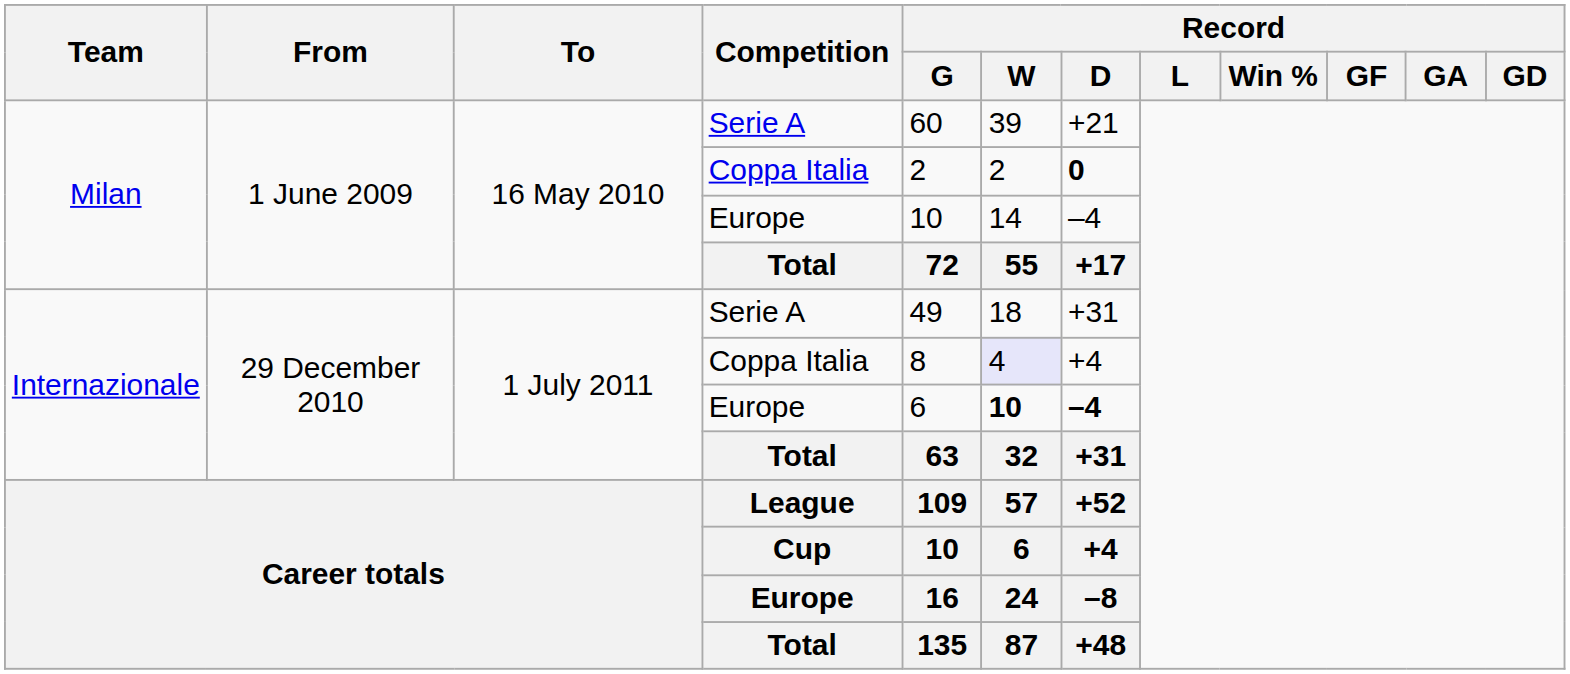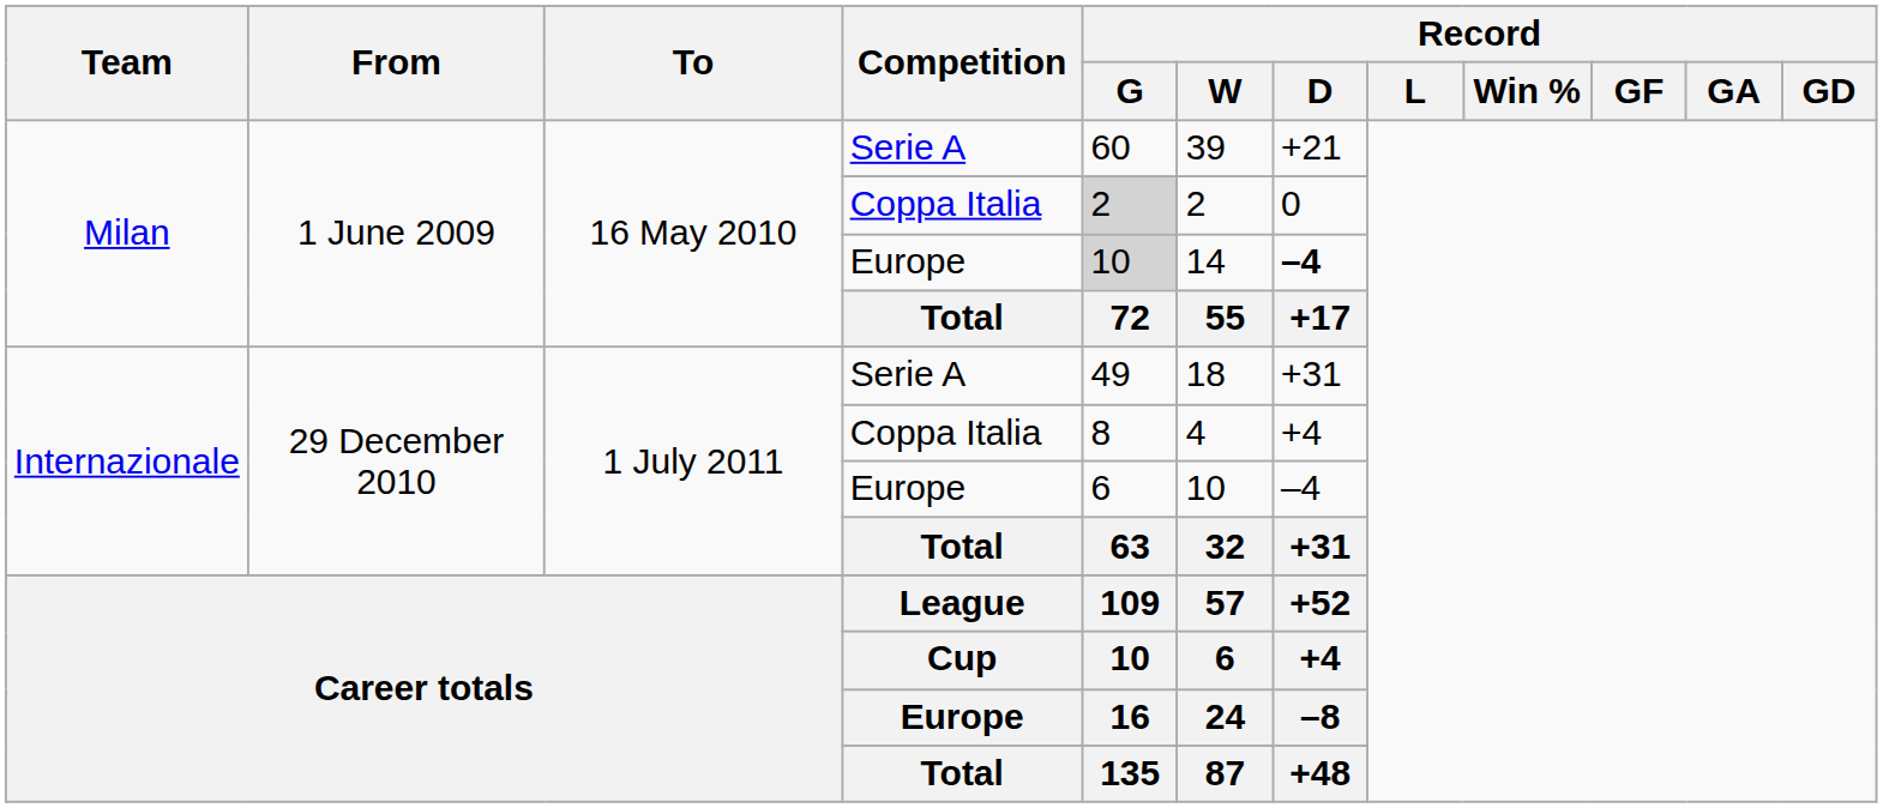Milan / Coppa Italia | Record / G: no background -> lightgrey background
Milan / Coppa Italia | Record / D: bold -> normal
Milan / Europe | Record / G: no background -> lightgrey background
Milan / Europe | Record / D: normal -> bold
Internazionale / Coppa Italia | Record / W: lavender background -> no background
Internazionale / Europe | Record / W: bold -> normal
Internazionale / Europe | Record / D: bold -> normal
